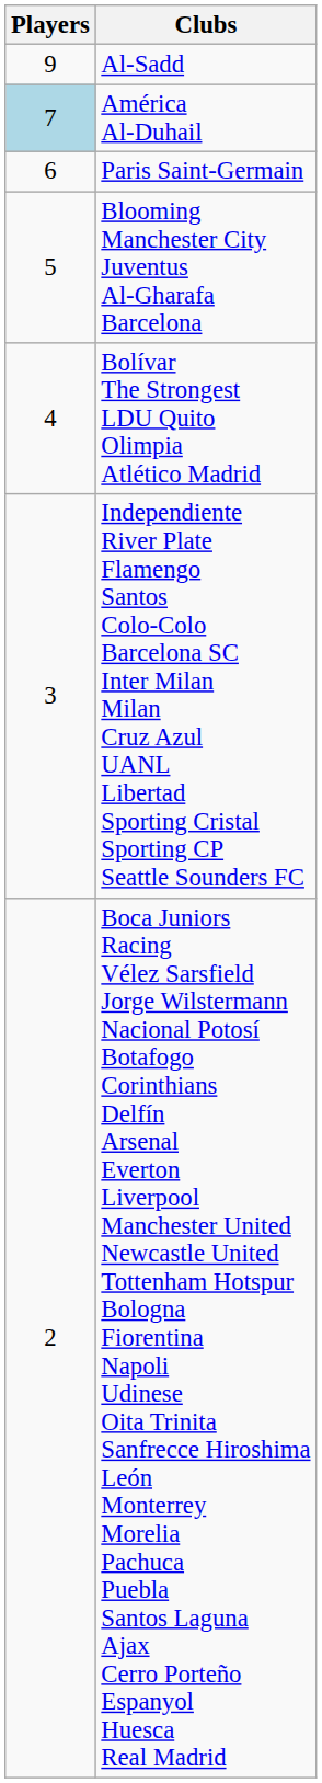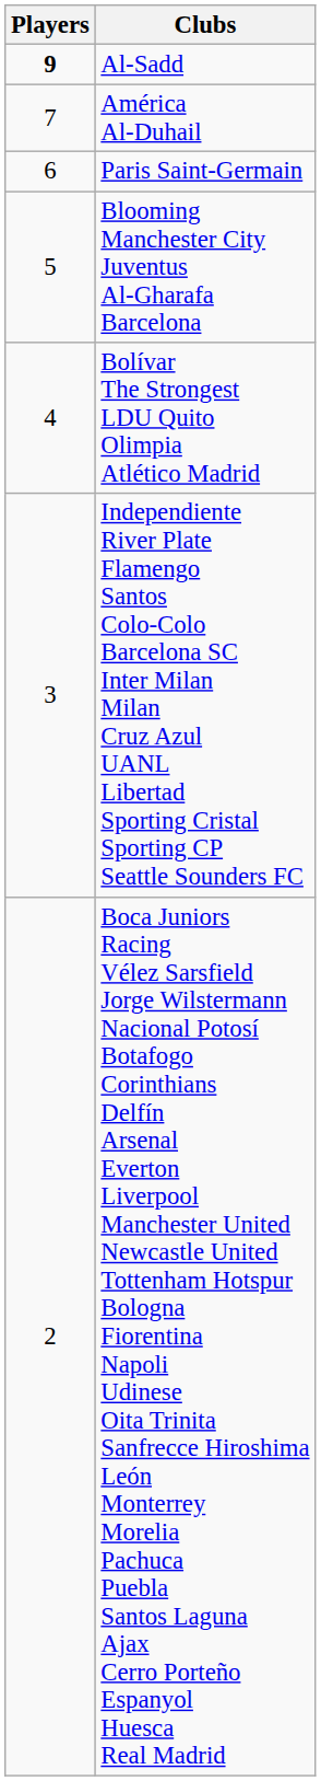Al-Sadd | Players: normal -> bold
América Al-Duhail | Players: lightblue background -> no background
